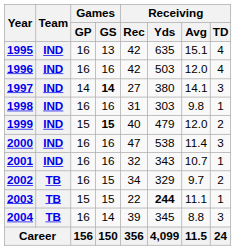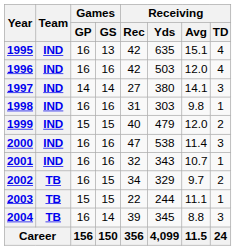1997 | Games / GS: bold -> normal
1999 | Games / GS: bold -> normal
2003 | Receiving / Yds: bold -> normal
